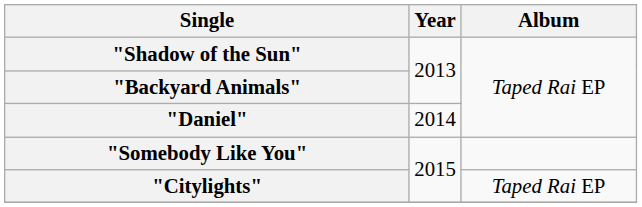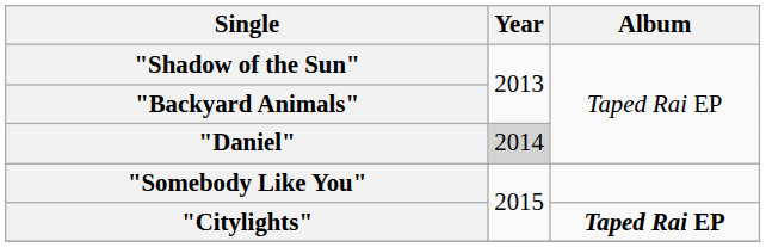"Daniel" | Year: no background -> lightgrey background
"Citylights" | Album: normal -> bold
